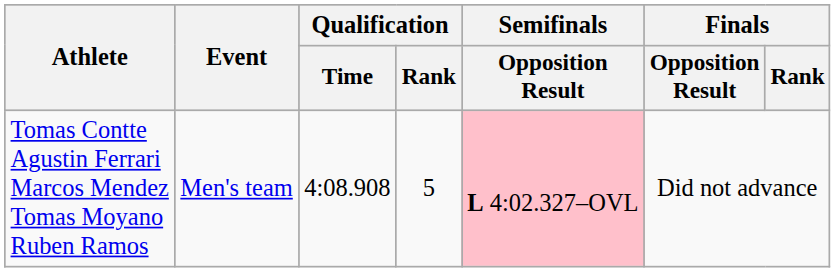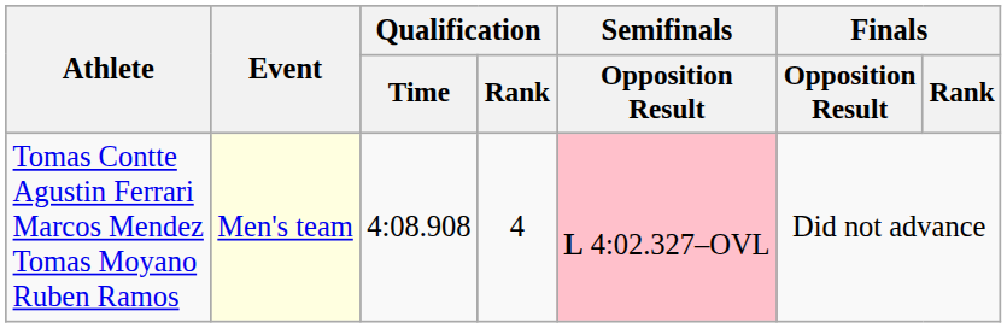row 3 | Event: no background -> lightyellow background
row 3 | Qualification / Rank: 5 -> 4
